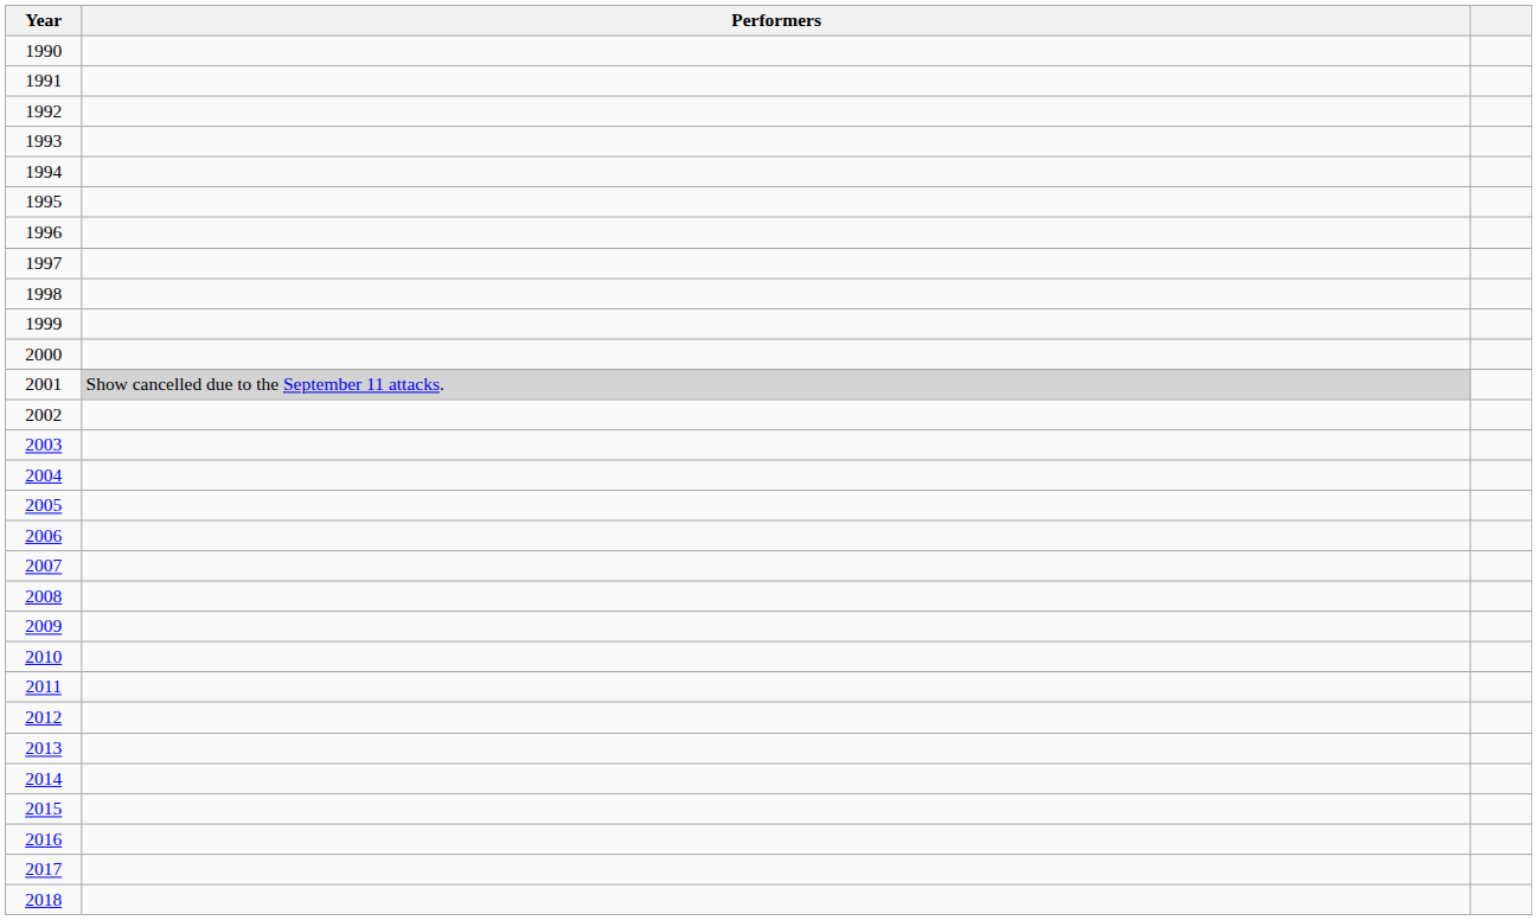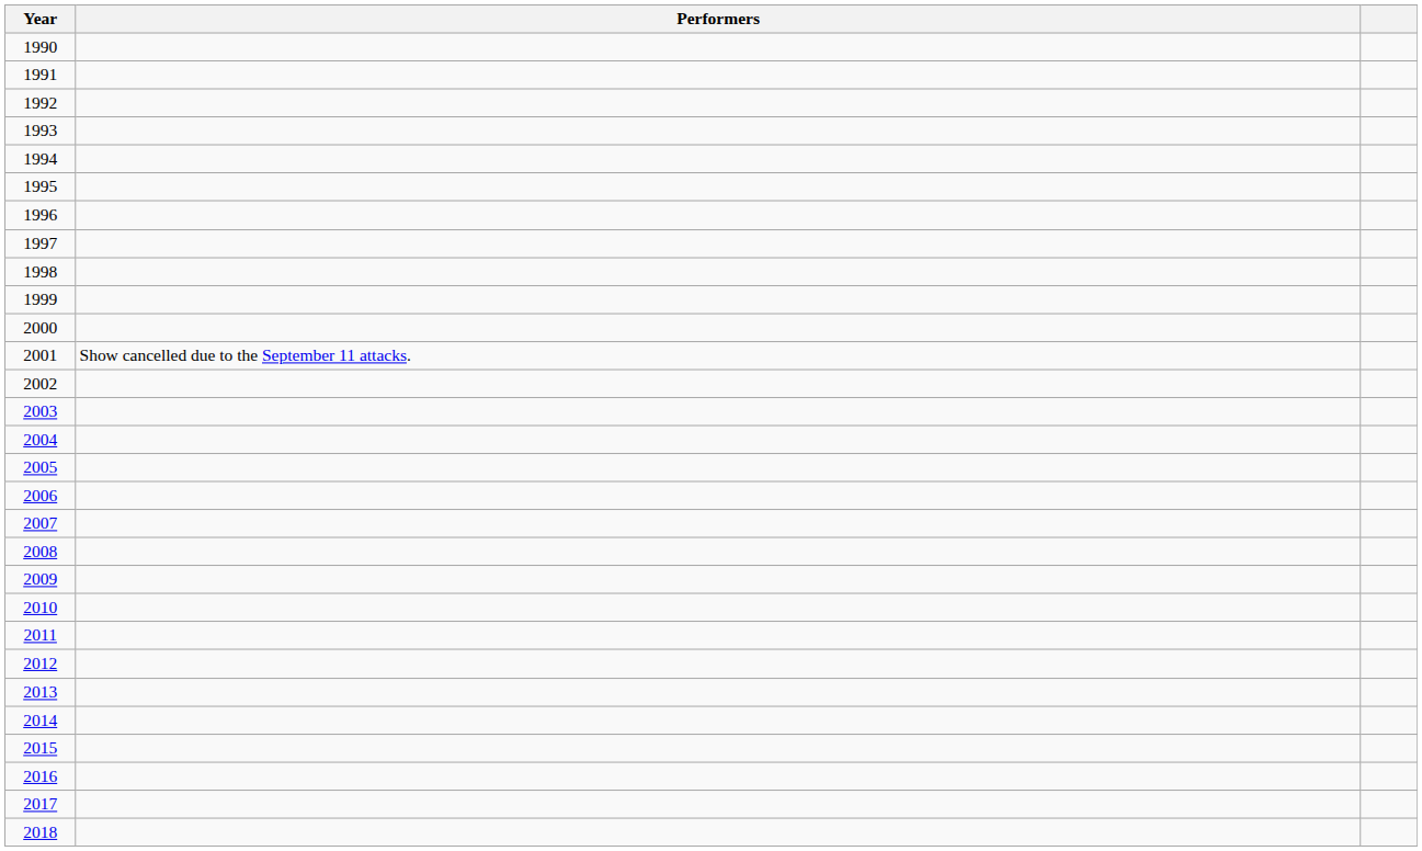2001 | Performers: lightgrey background -> no background
